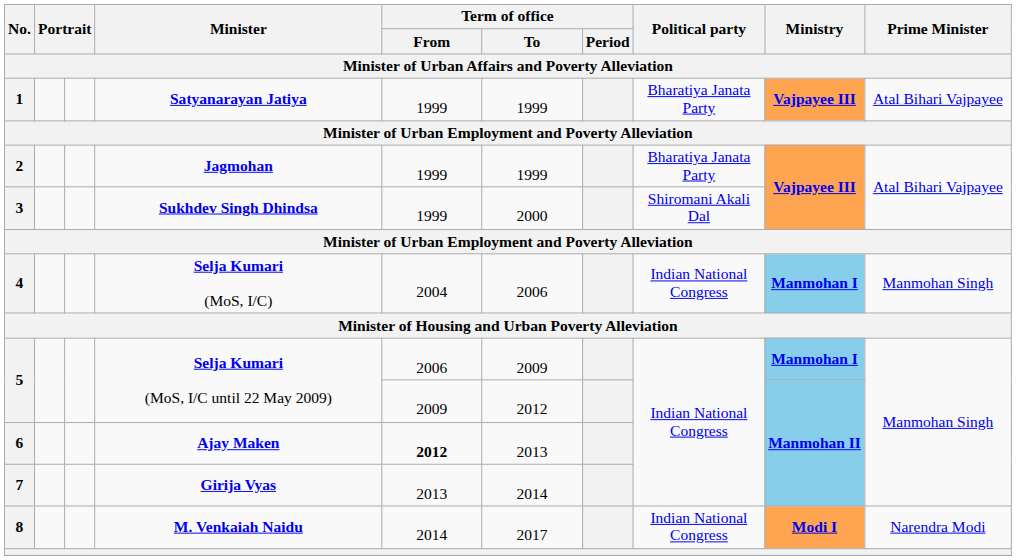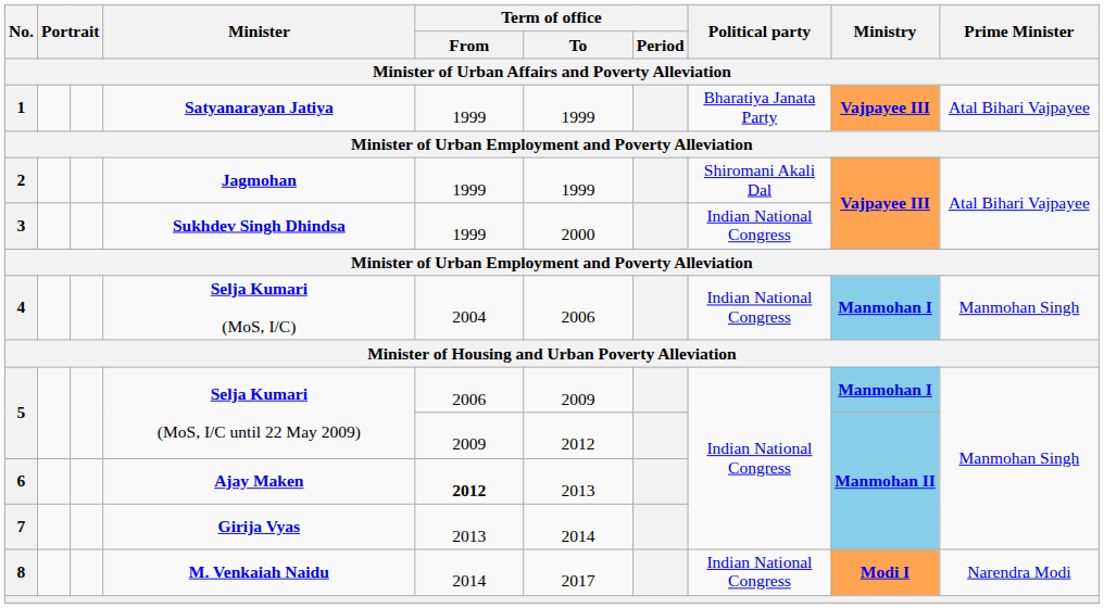2 | Political party: Bharatiya Janata Party -> Shiromani Akali Dal
3 | Political party: Shiromani Akali Dal -> Indian National Congress
